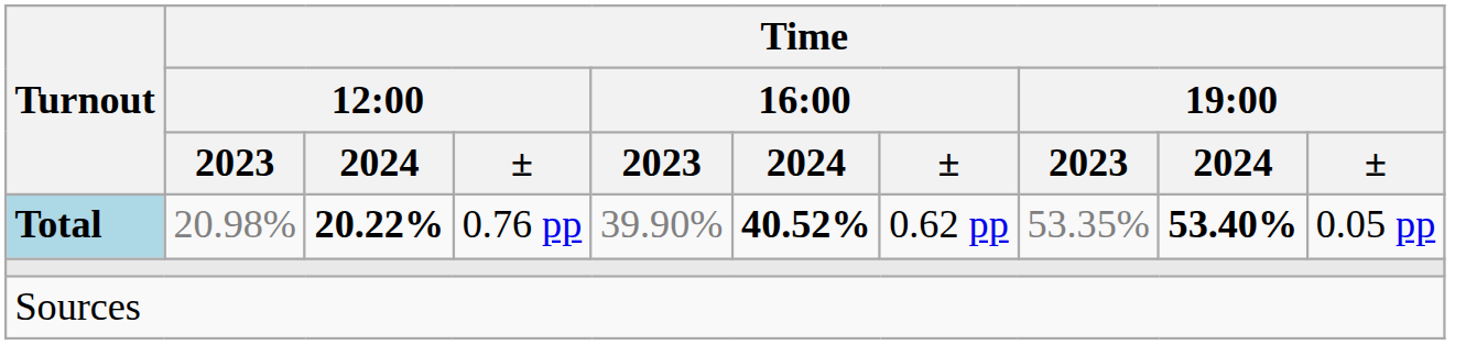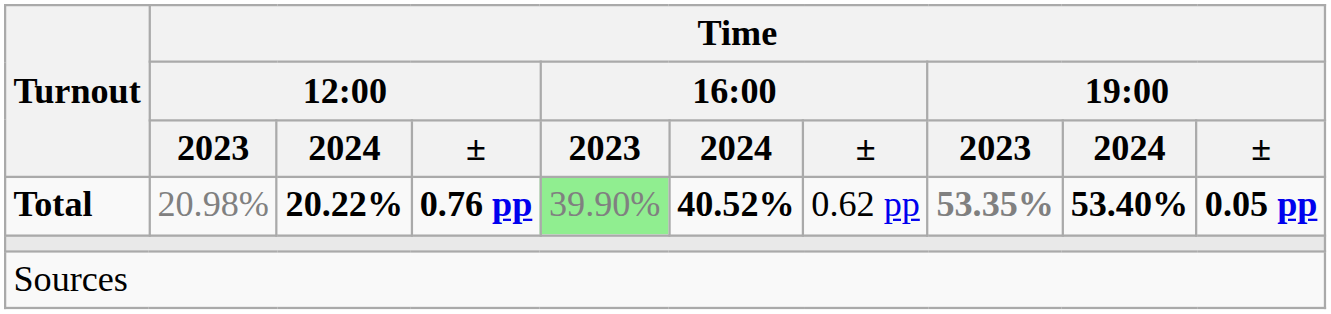Total | Turnout: lightblue background -> no background
Total | Time / 12:00 / ±: normal -> bold
Total | Time / 16:00 / 2023: no background -> lightgreen background
Total | Time / 19:00 / 2023: normal -> bold
Total | Time / 19:00 / ±: normal -> bold
